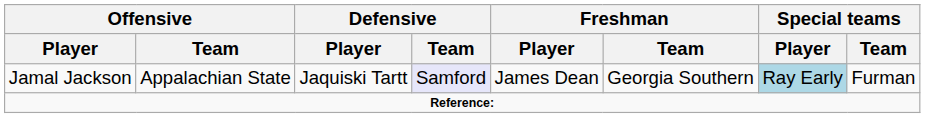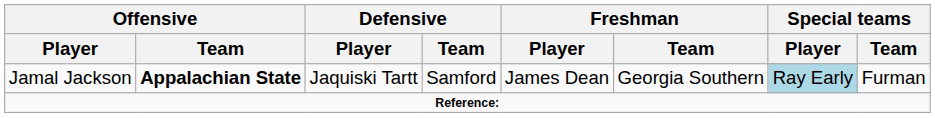Jamal Jackson | Offensive / Team: normal -> bold
Jamal Jackson | Defensive / Team: lavender background -> no background
